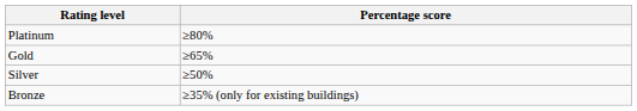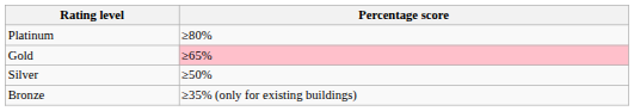Gold | Percentage score: no background -> pink background
